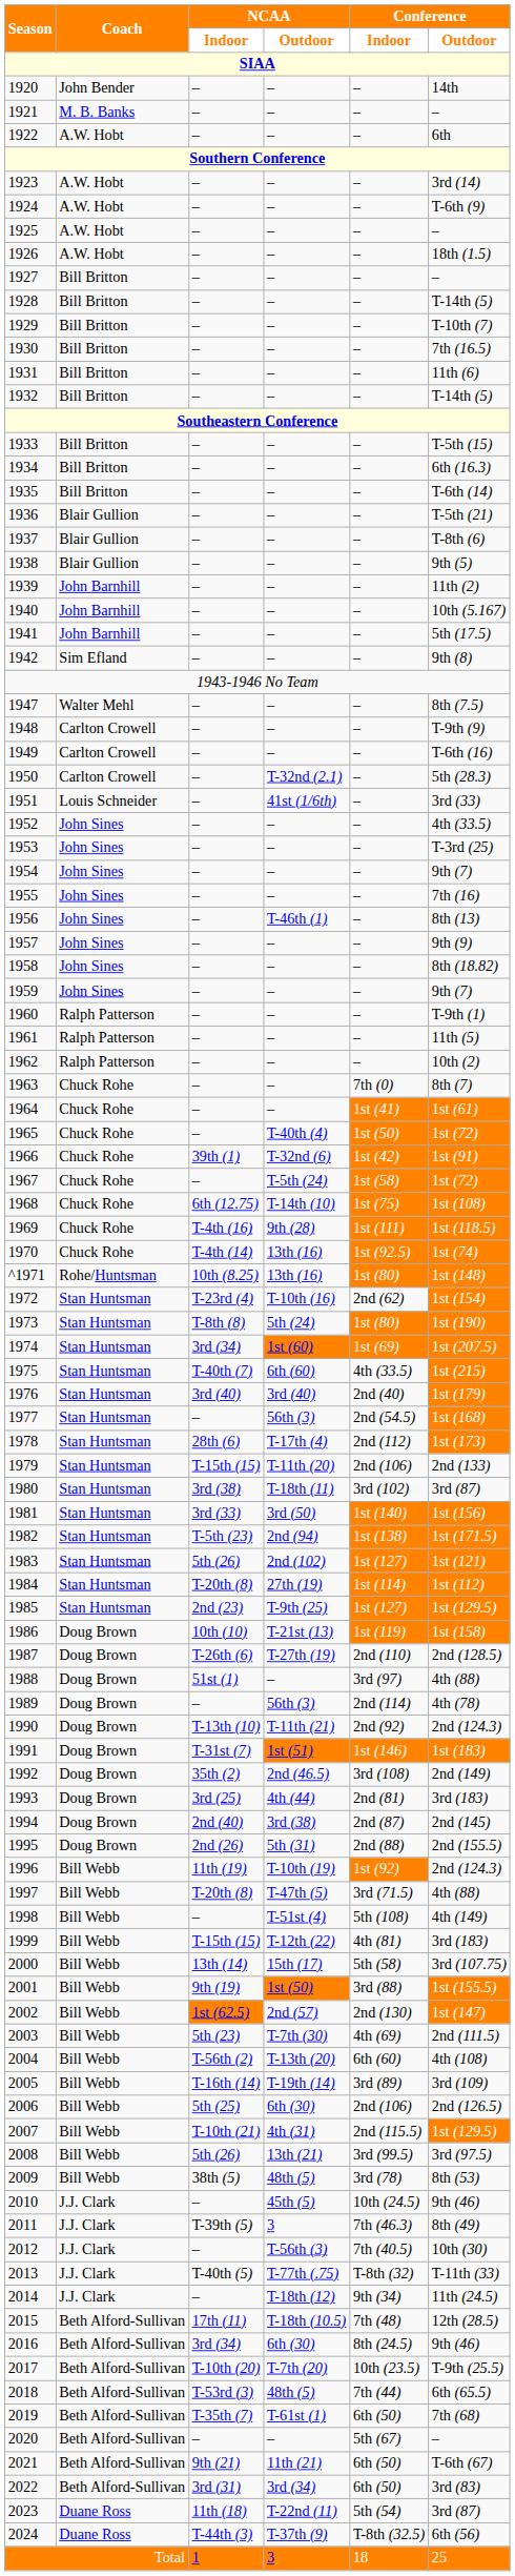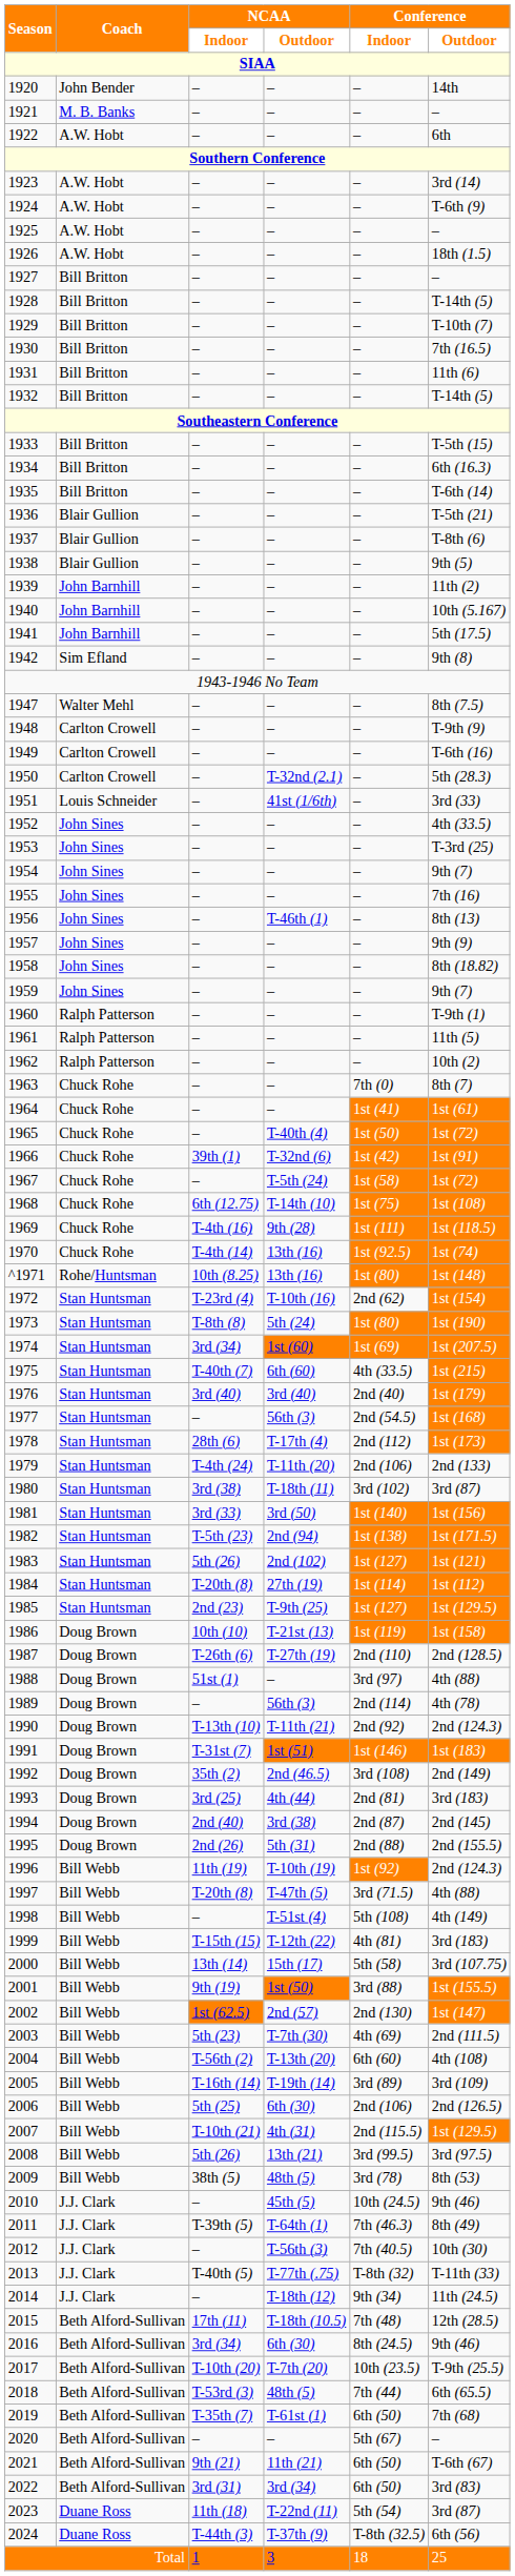1979 | column 3: T-15th (15) -> T-4th (24)
2011 | column 4: 3 -> T-64th (1)
